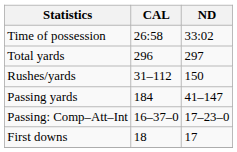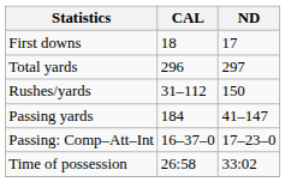rows swapped: First downs <-> Time of possession
